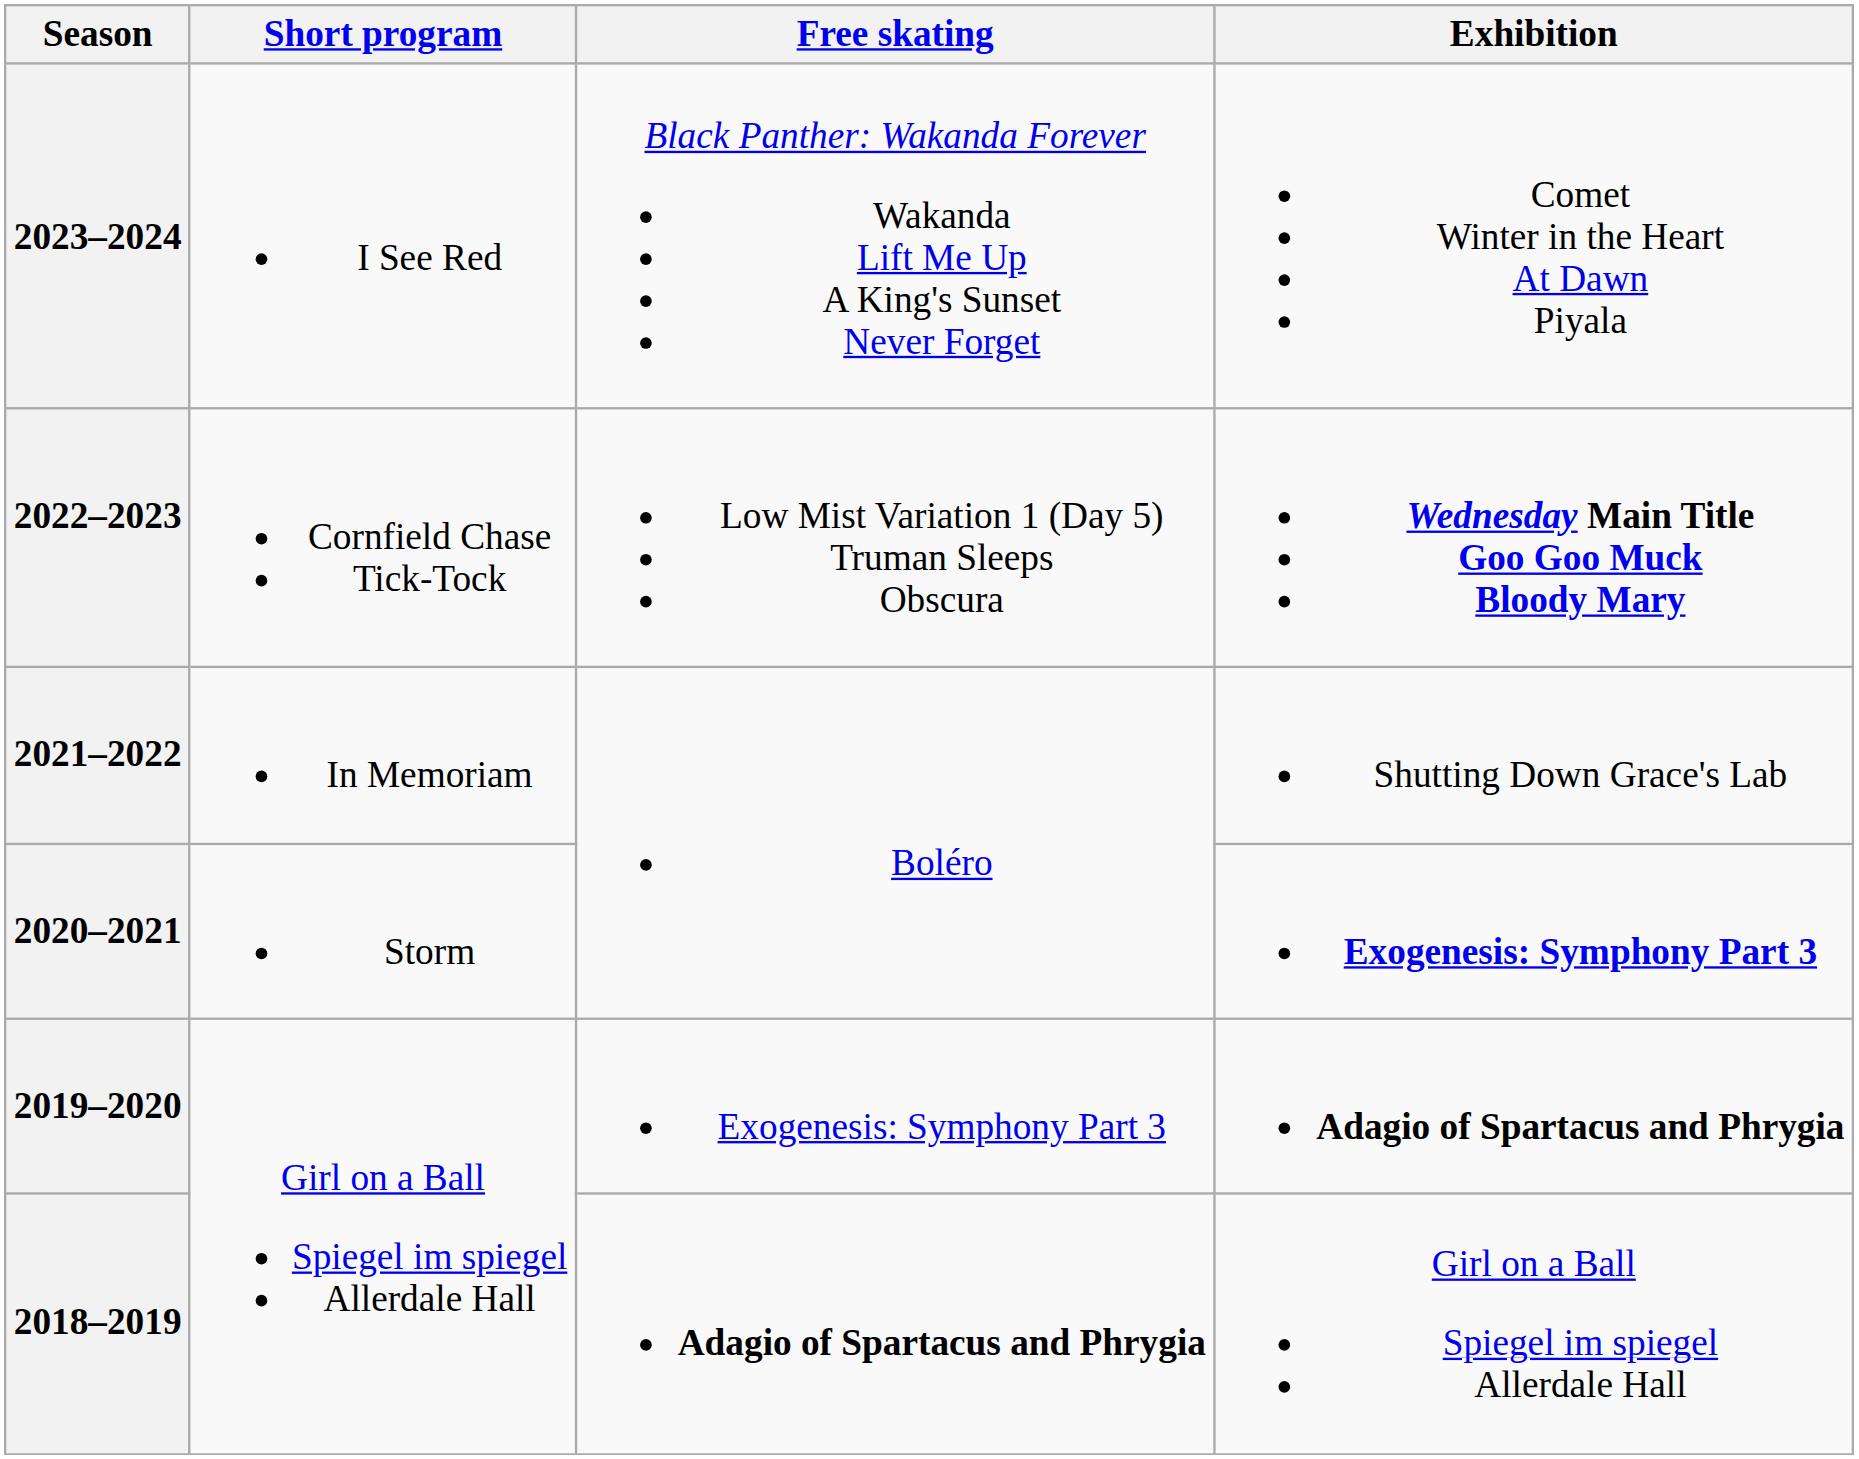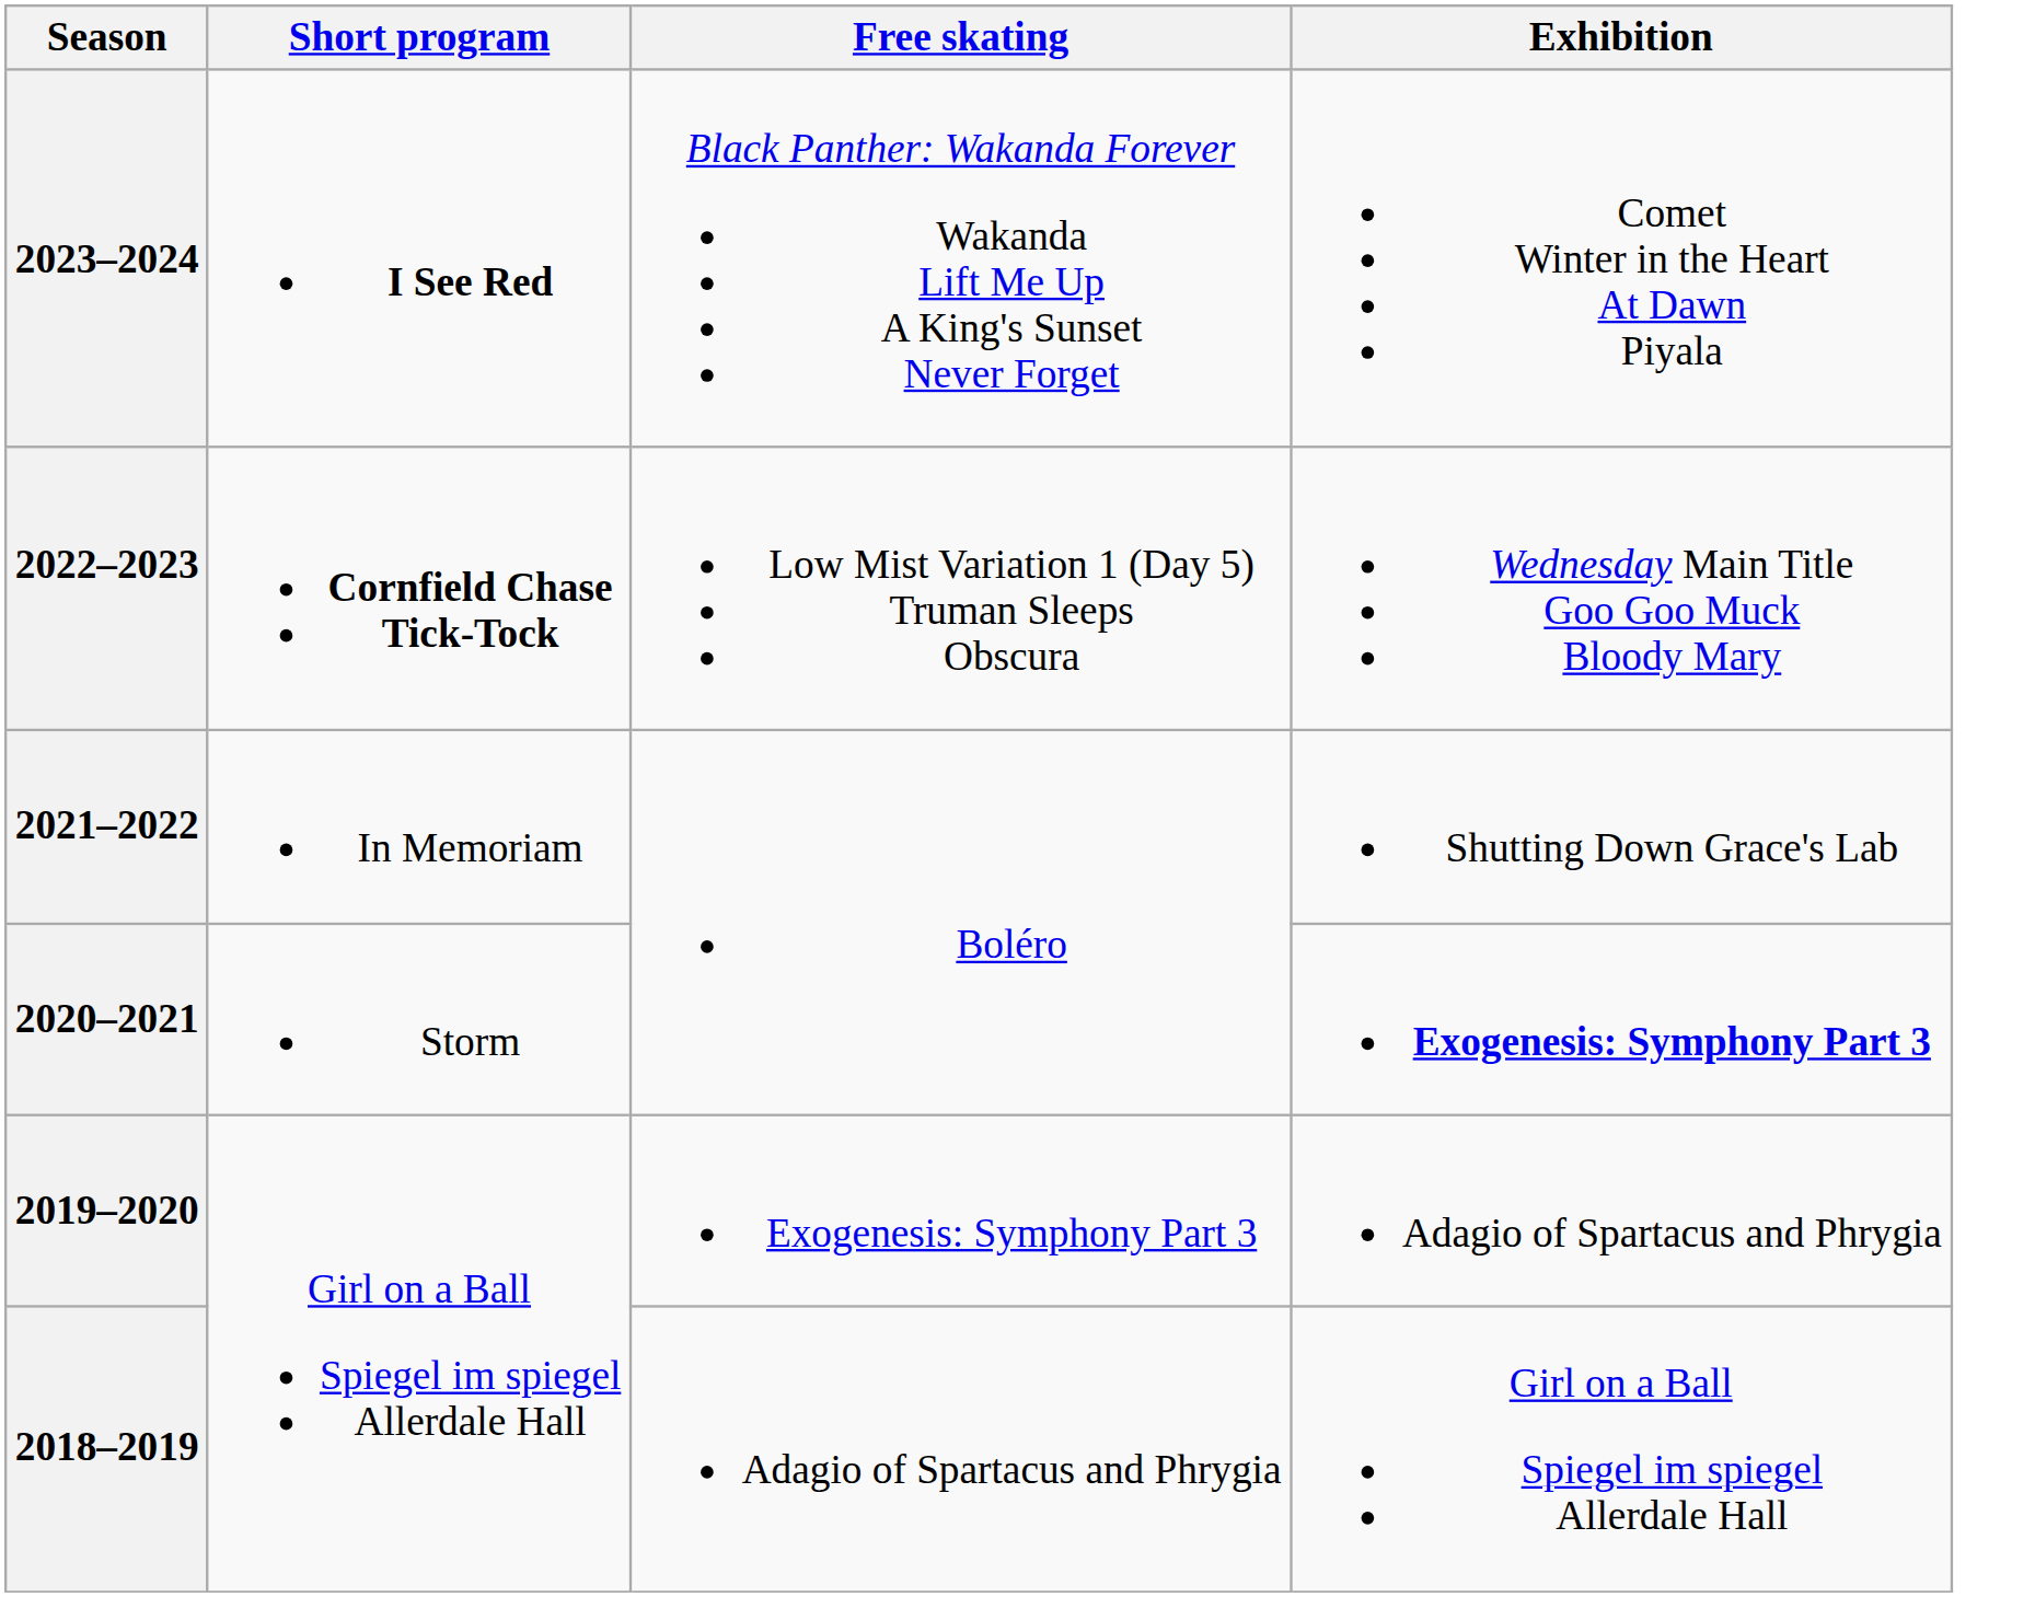2023–2024 | Short program: normal -> bold
2022–2023 | Short program: normal -> bold
2022–2023 | Exhibition: bold -> normal
2019–2020 | Exhibition: bold -> normal
2018–2019 | Free skating: bold -> normal
